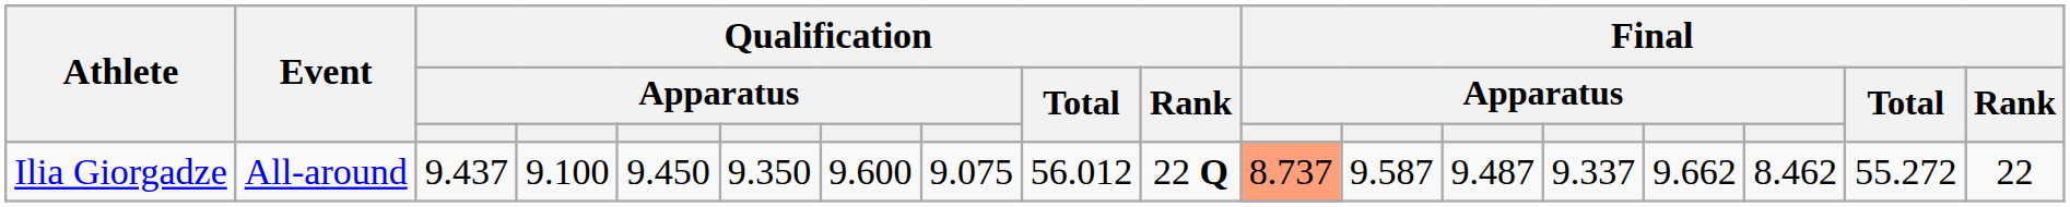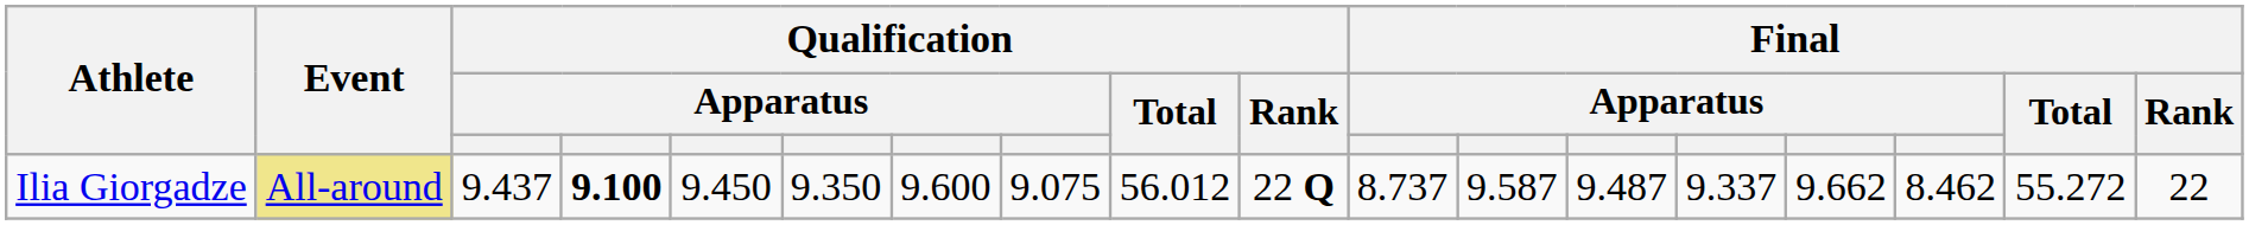row 4 | Event: no background -> khaki background
row 4 | column 4: normal -> bold
row 4 | column 11: lightsalmon background -> no background
